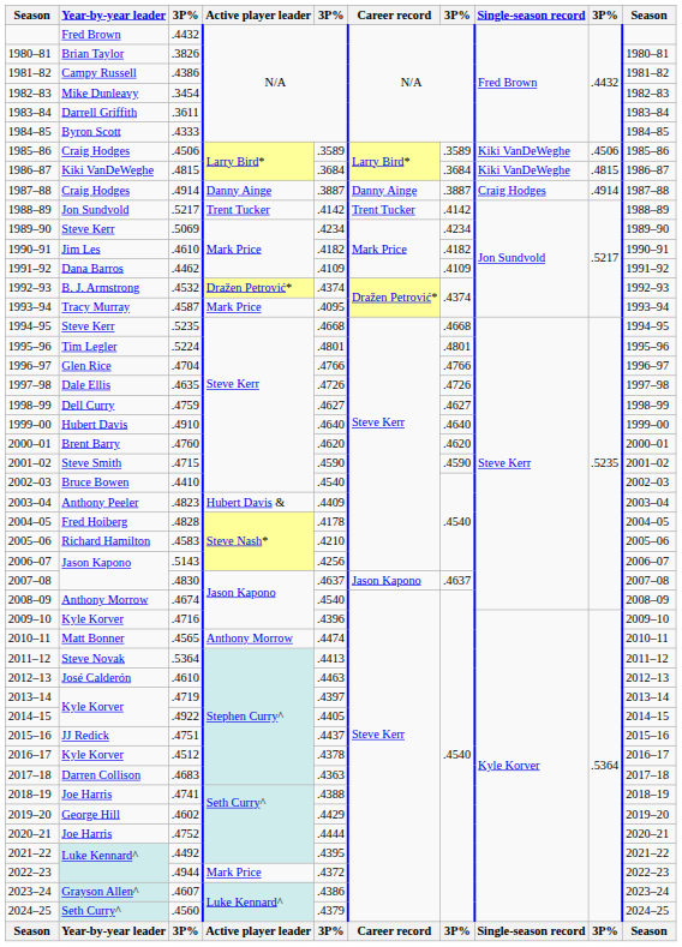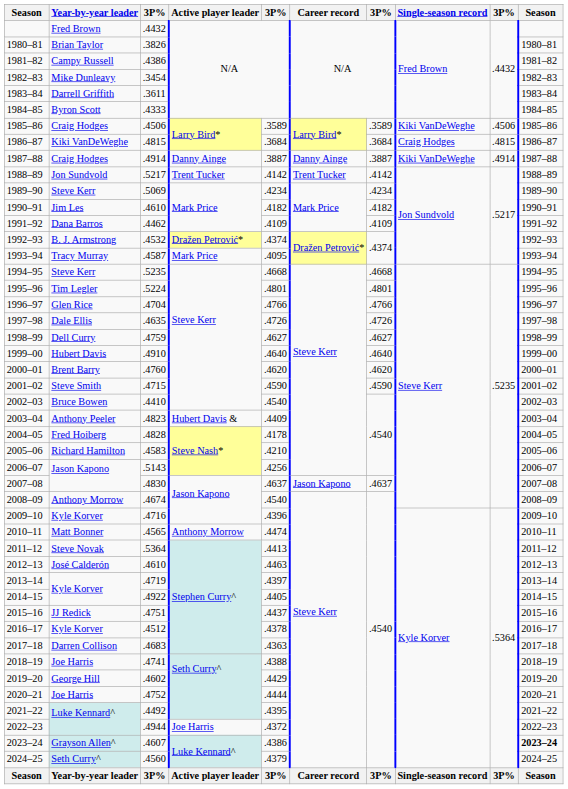row 9 | Single-season record: Kiki VanDeWeghe -> Craig Hodges
row 10 | Single-season record: Craig Hodges -> Kiki VanDeWeghe
row 45 | Active player leader: Mark Price -> Joe Harris
row 46 | column 10: normal -> bold
